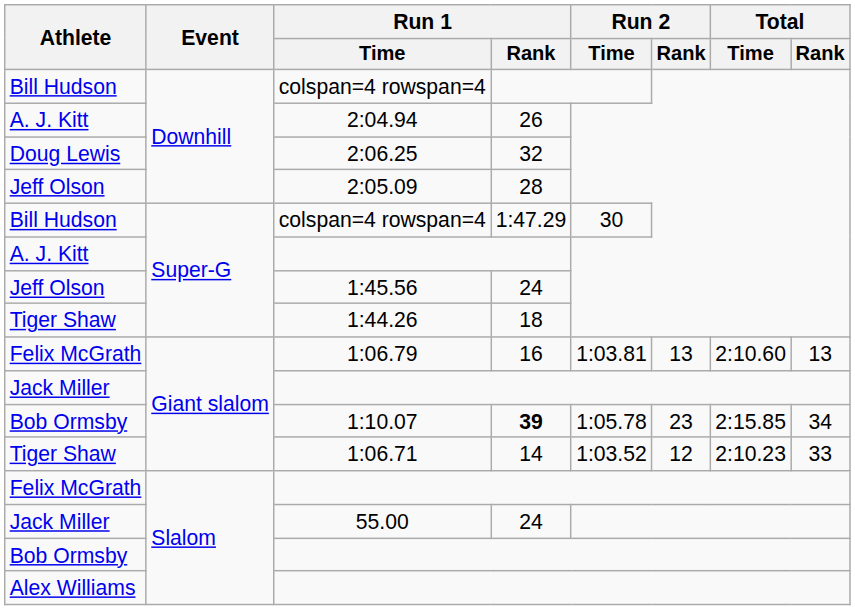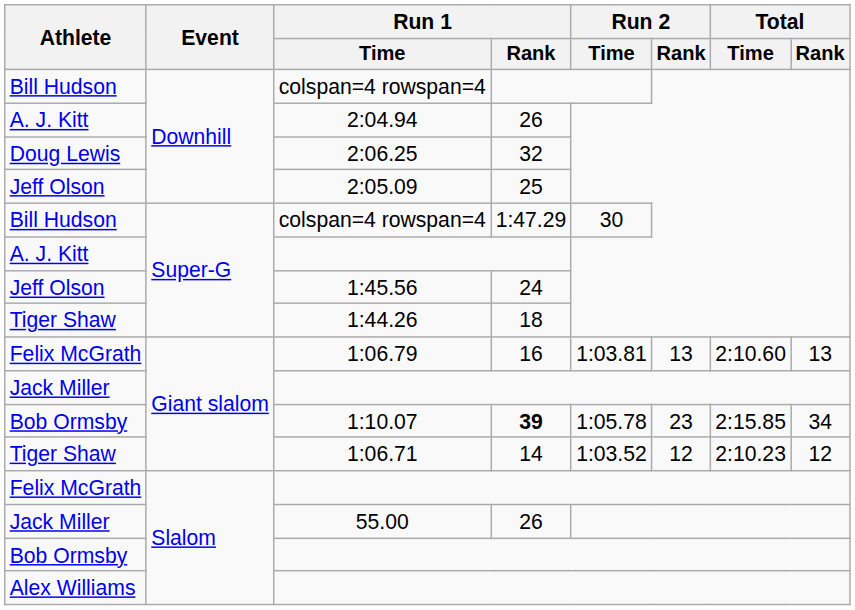2:05.09 | Run 1 / Rank: 28 -> 25
1:06.71 | Total / Rank: 33 -> 12
55.00 | Run 1 / Rank: 24 -> 26
